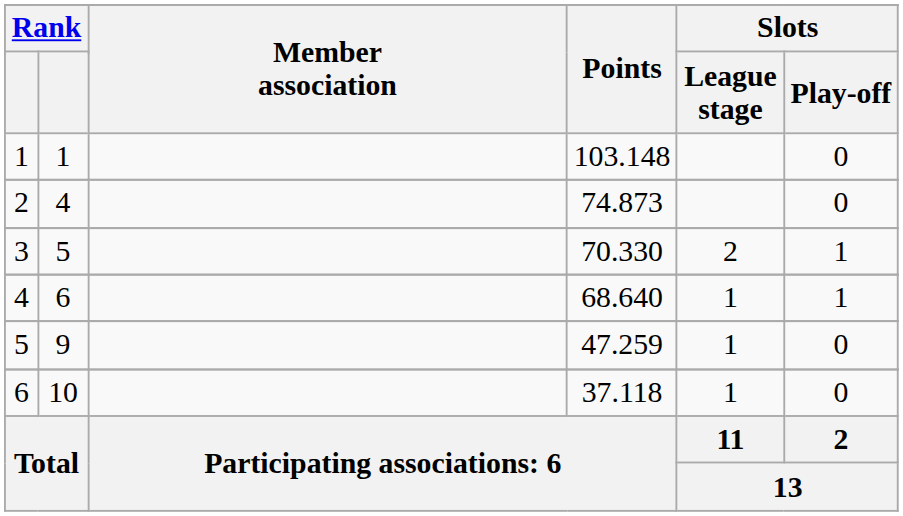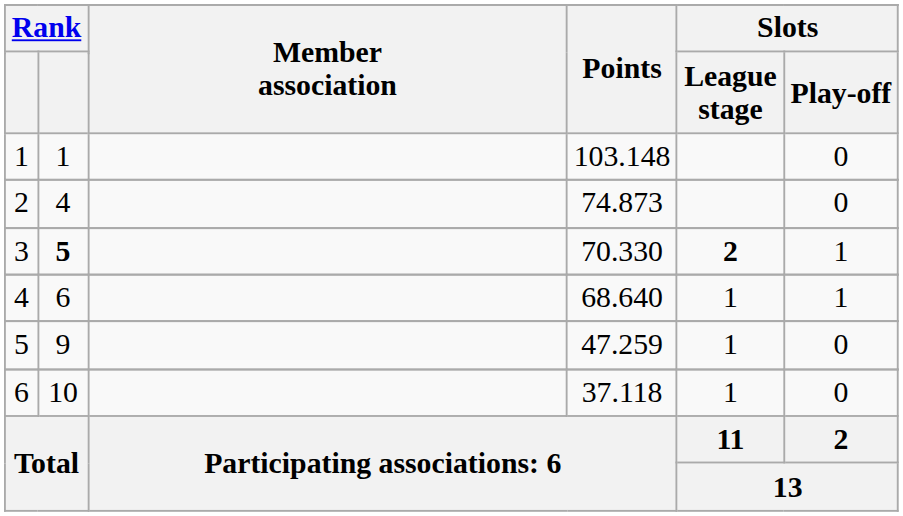3 | column 2: normal -> bold
3 | Slots / League stage: normal -> bold
